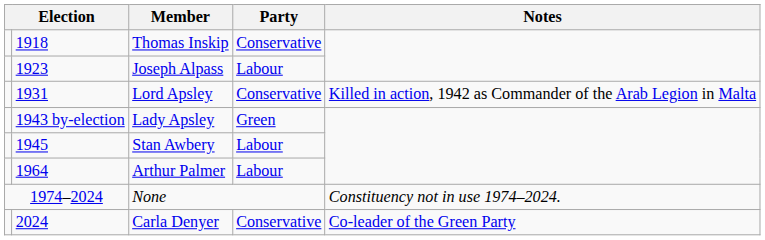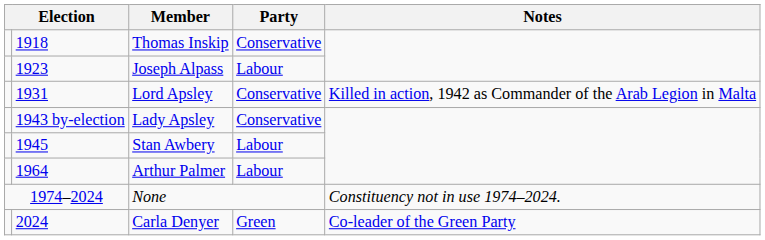Lady Apsley | Party: Green -> Conservative
Carla Denyer | Party: Conservative -> Green
